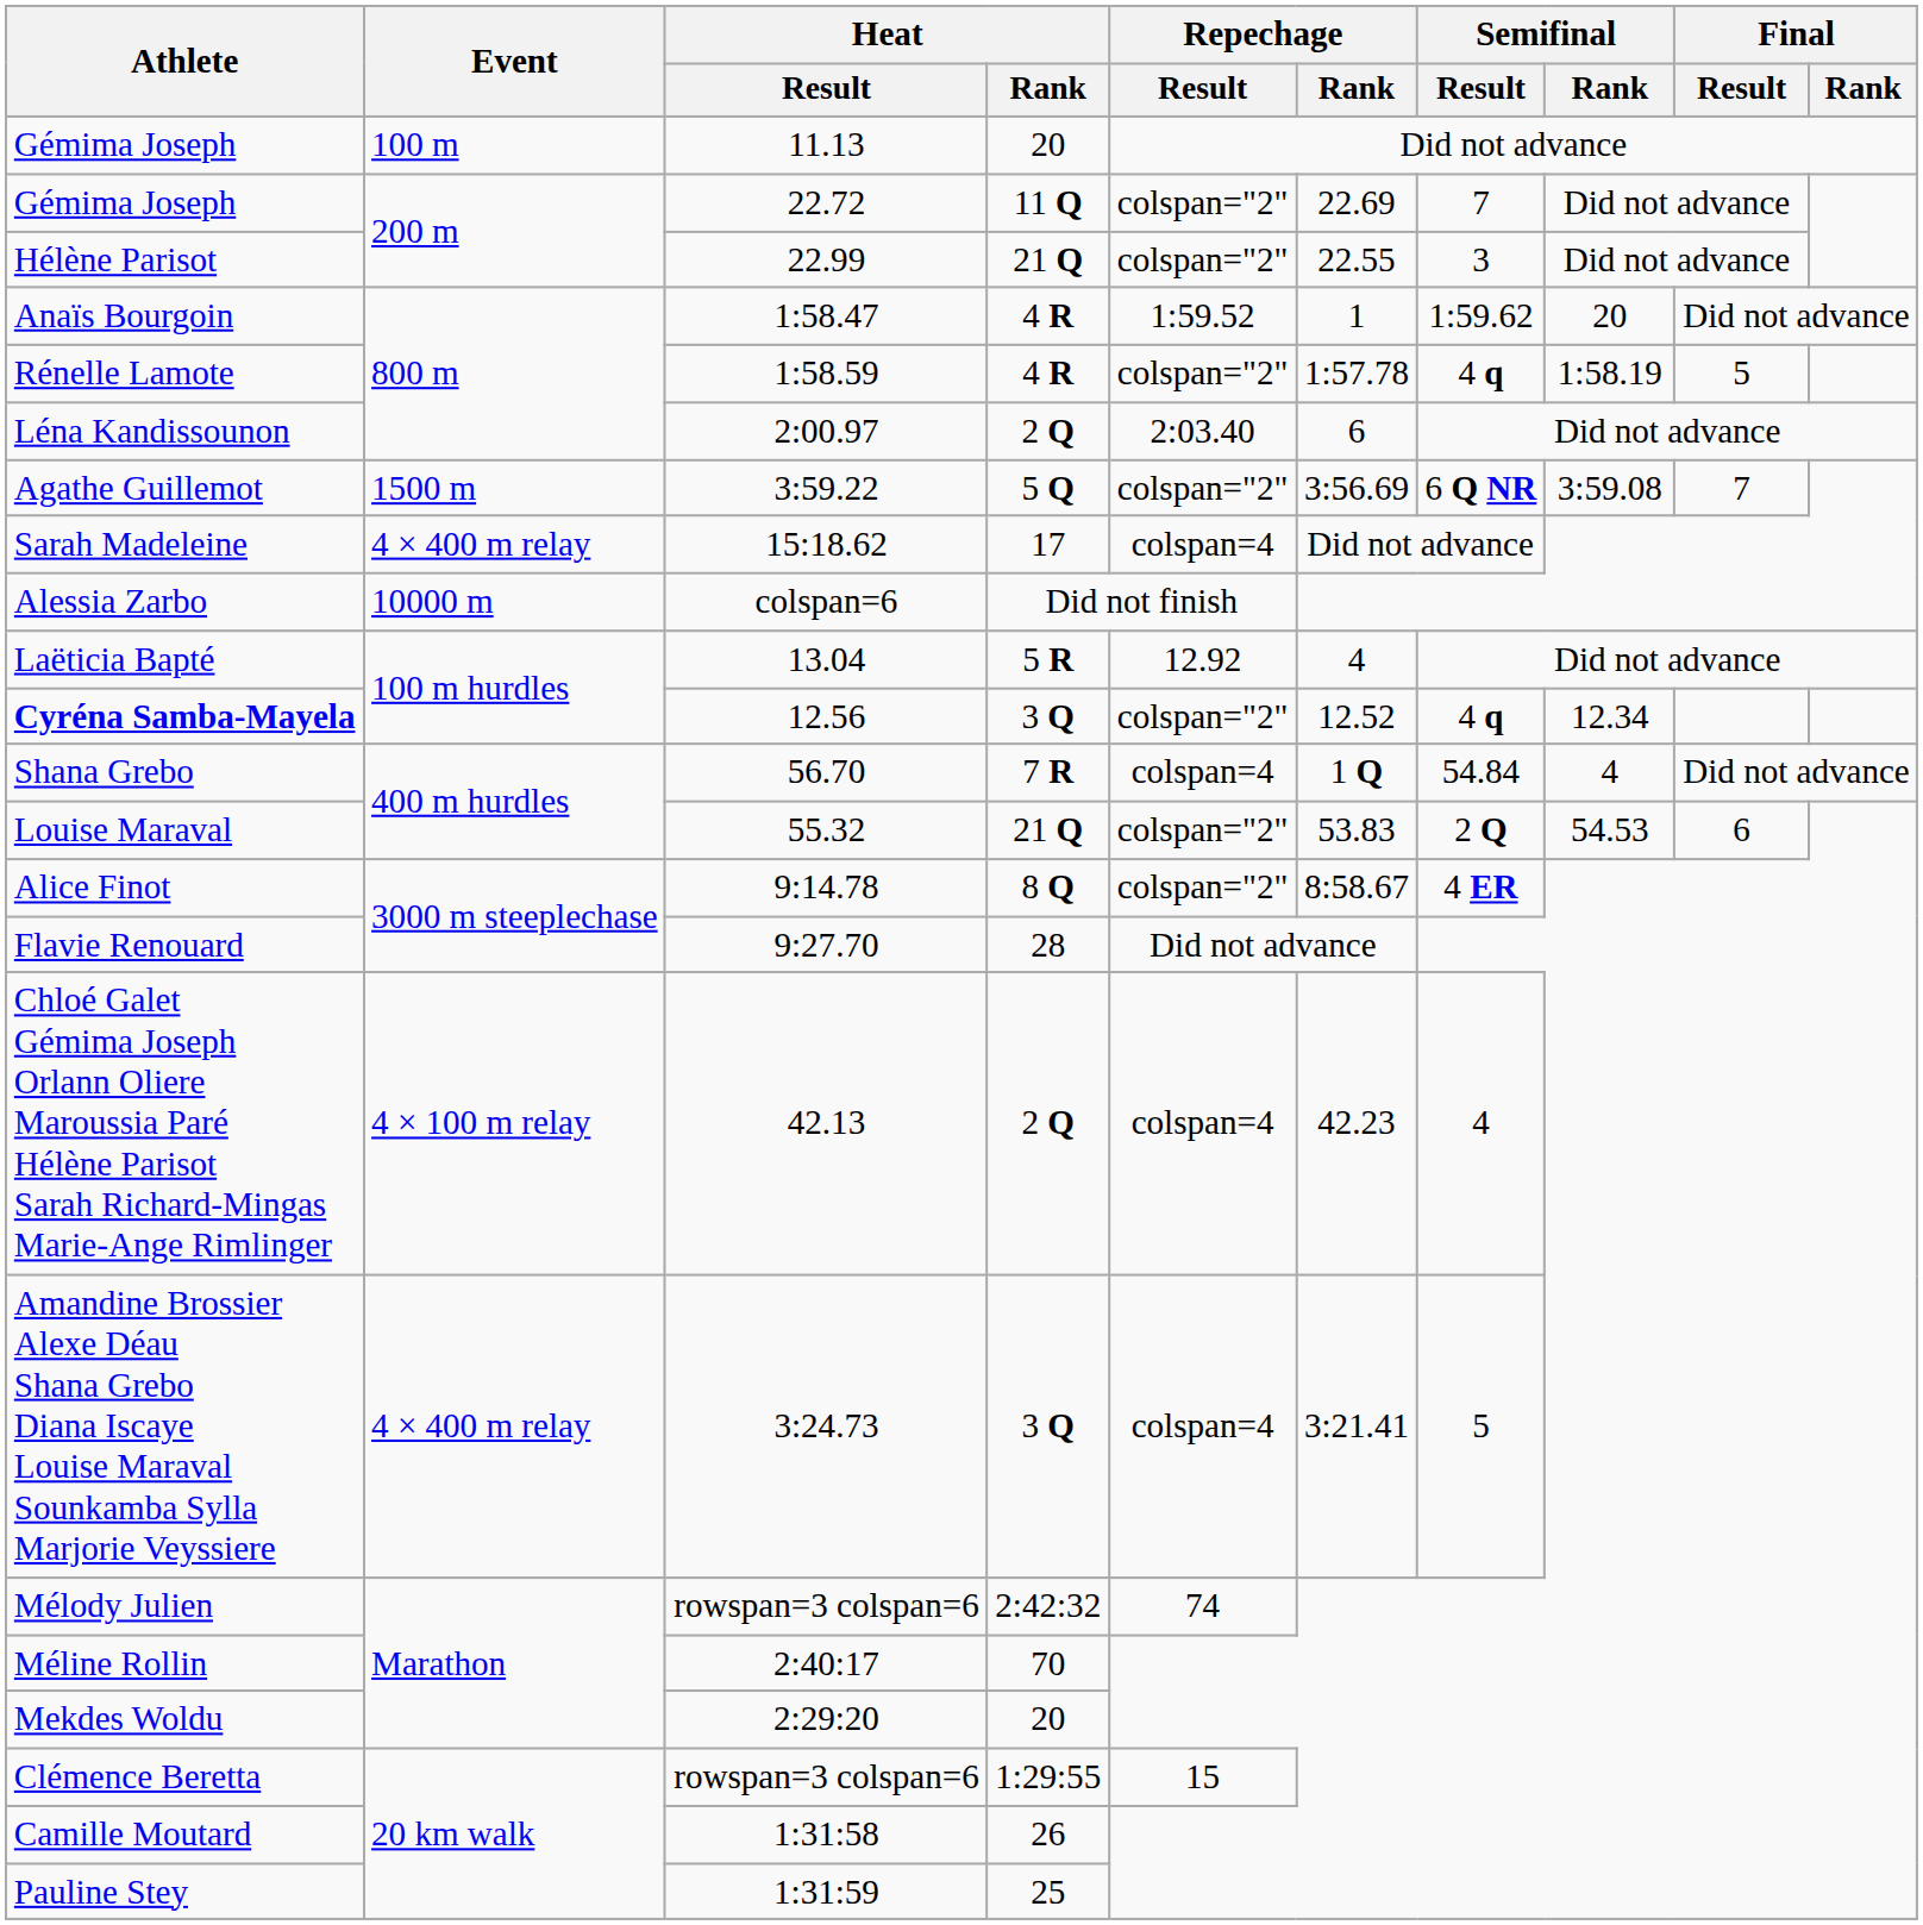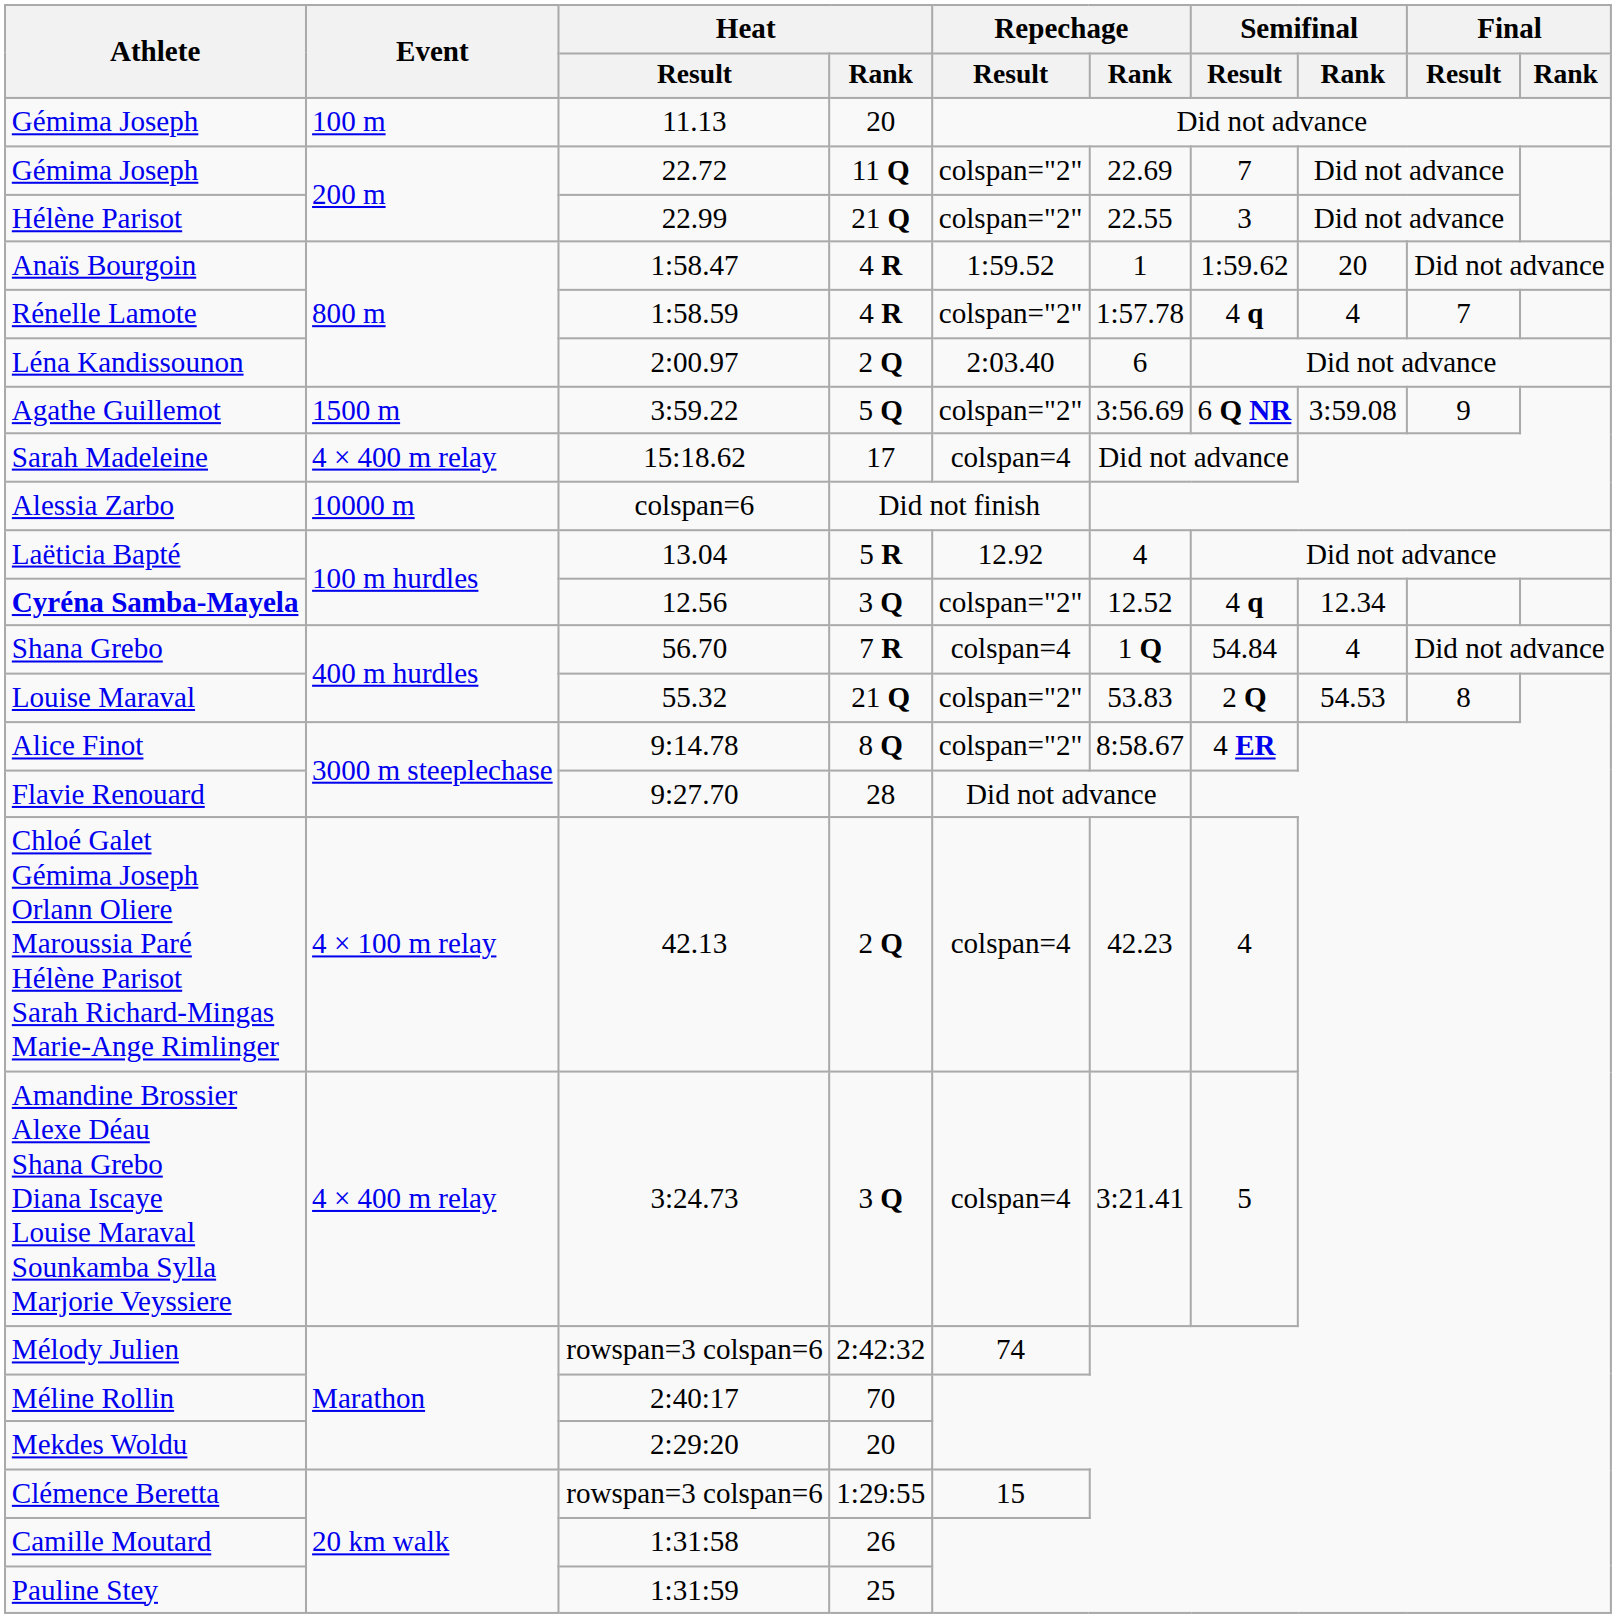Rénelle Lamote | Semifinal / Rank: 1:58.19 -> 4
Rénelle Lamote | Final / Result: 5 -> 7
Agathe Guillemot | Final / Result: 7 -> 9
Louise Maraval | Final / Result: 6 -> 8
